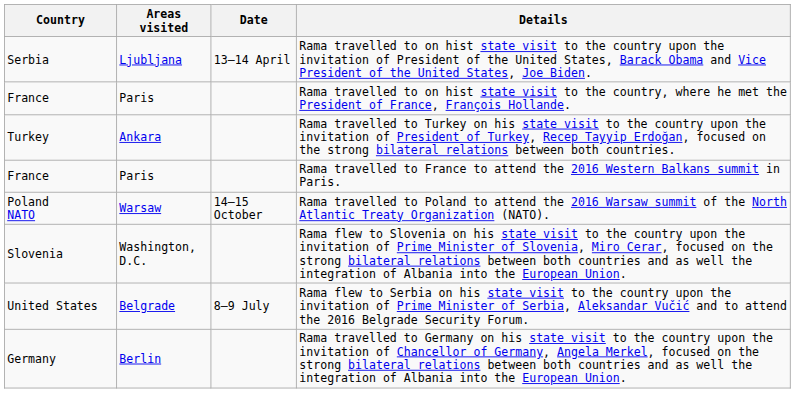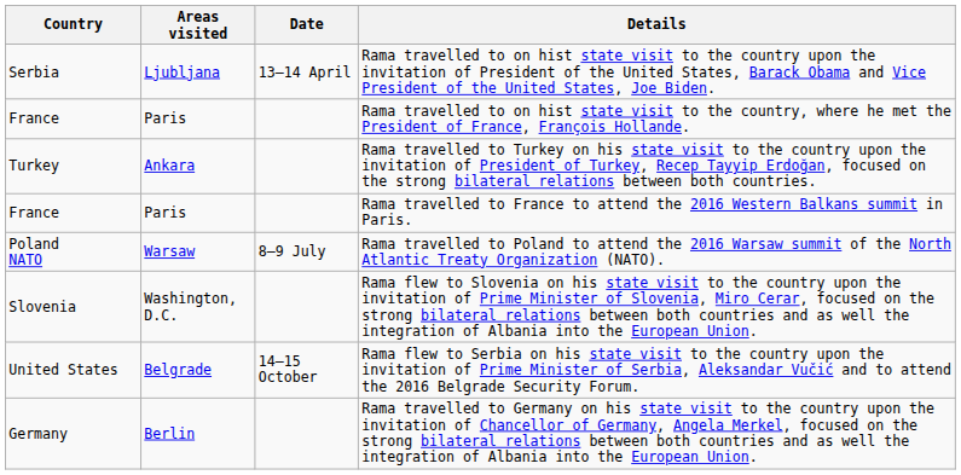row 6 | Date: 14–15 October -> 8–9 July
row 8 | Date: 8–9 July -> 14–15 October
